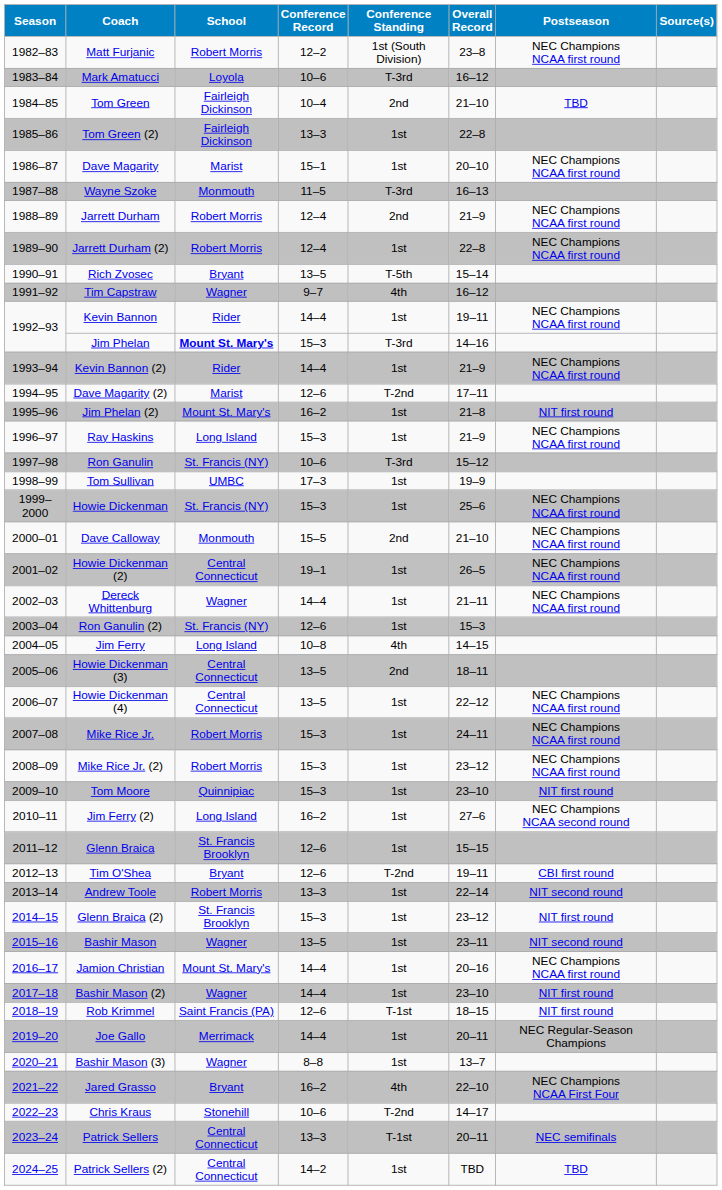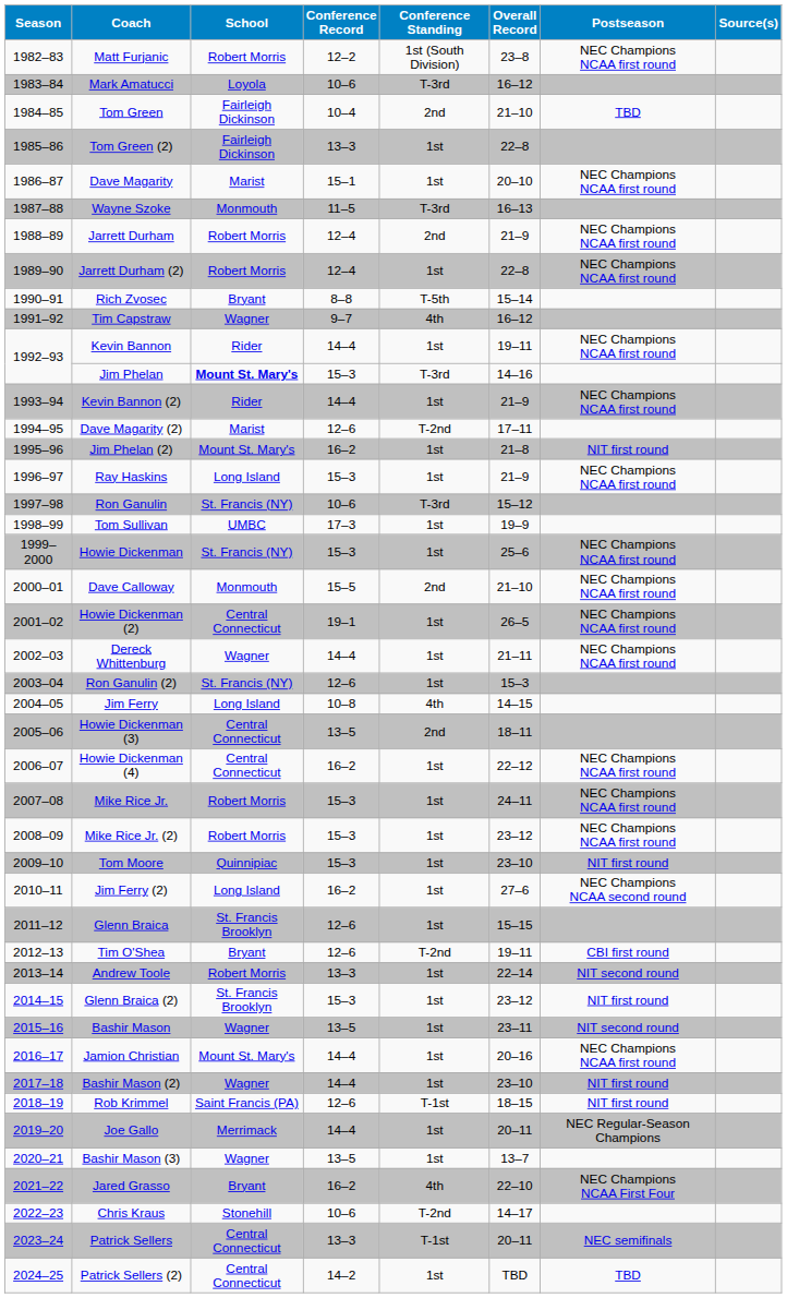Rich Zvosec | Conference Record: 13–5 -> 8–8
Howie Dickenman (4) | Conference Record: 13–5 -> 16–2
Bashir Mason (3) | Conference Record: 8–8 -> 13–5
